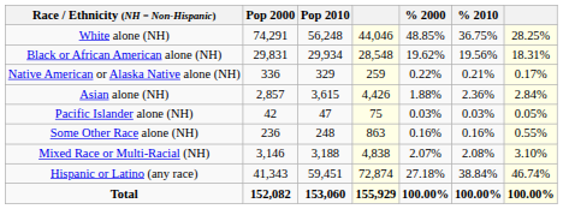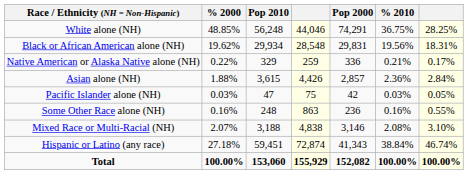columns swapped: Pop 2000 <-> % 2000
